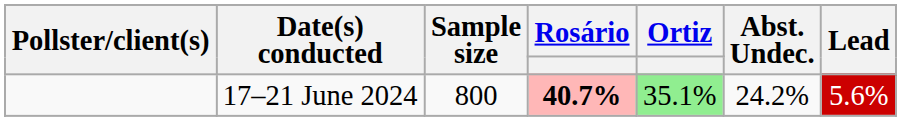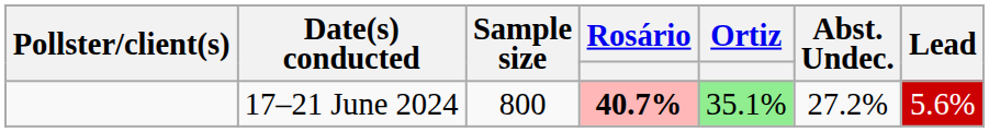17–21 June 2024 | Abst. Undec.: 24.2% -> 27.2%
